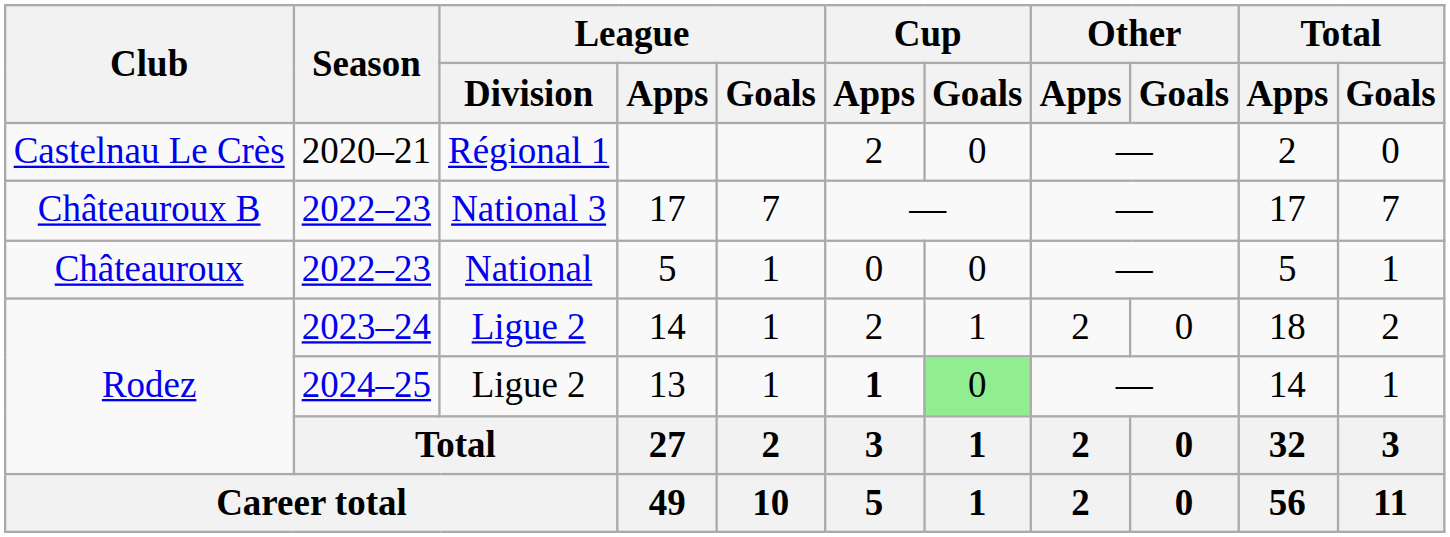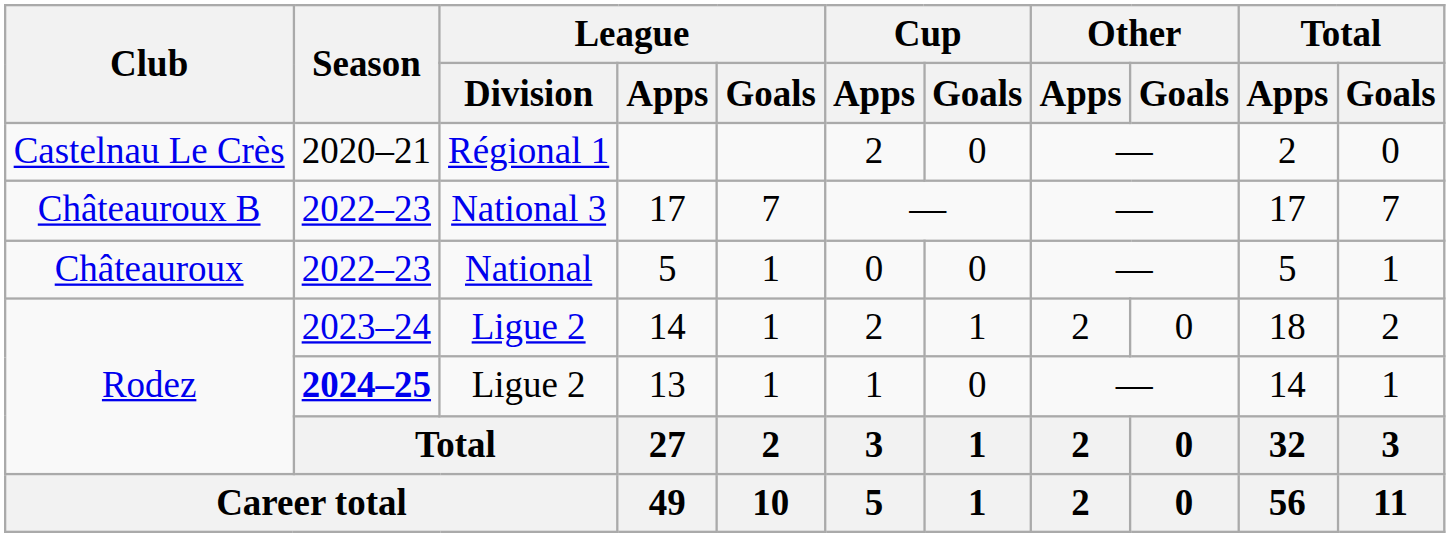13 | Season: normal -> bold
13 | Cup / Apps: bold -> normal
13 | Cup / Goals: lightgreen background -> no background
